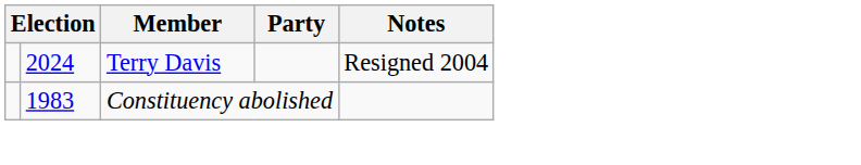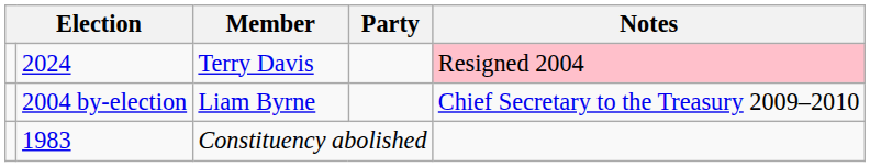Terry Davis | Notes: no background -> pink background
+ row: 2004 by-election | Liam Byrne | Chief Secretary to the Treasury 2009–2010
